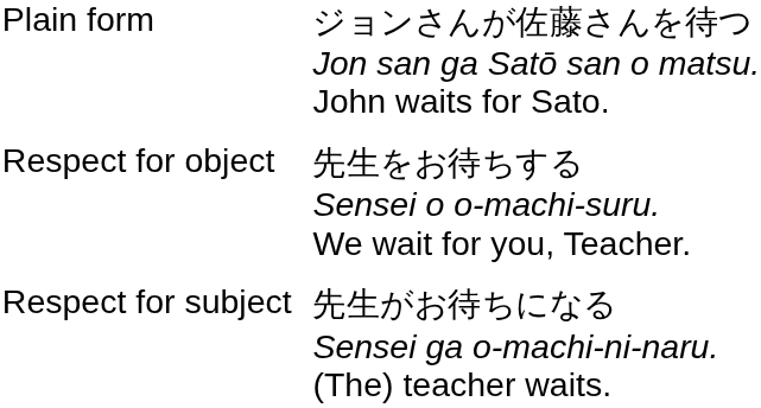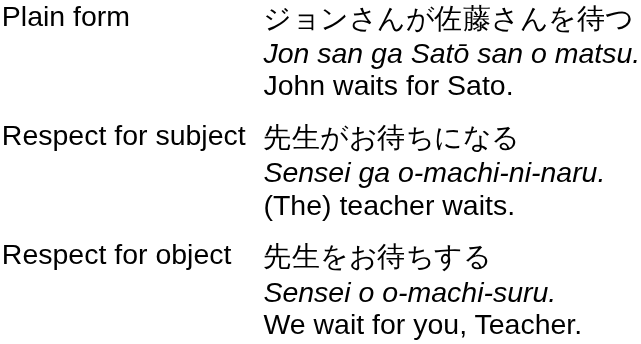rows swapped: Respect for subject <-> Respect for object
